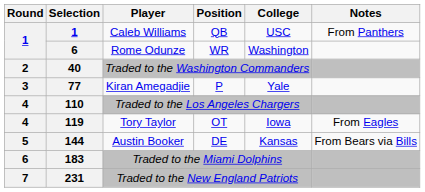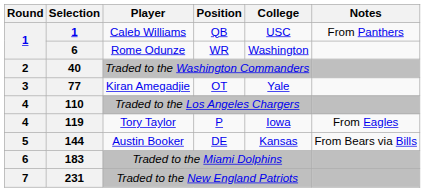Kiran Amegadjie | Position: P -> OT
Tory Taylor | Position: OT -> P
